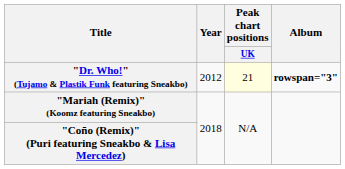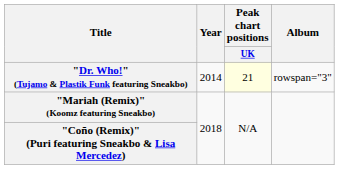"Dr. Who!" (Tujamo & Plastik Funk featuring Sneakbo) | Year: 2012 -> 2014
"Dr. Who!" (Tujamo & Plastik Funk featuring Sneakbo) | Album: bold -> normal
